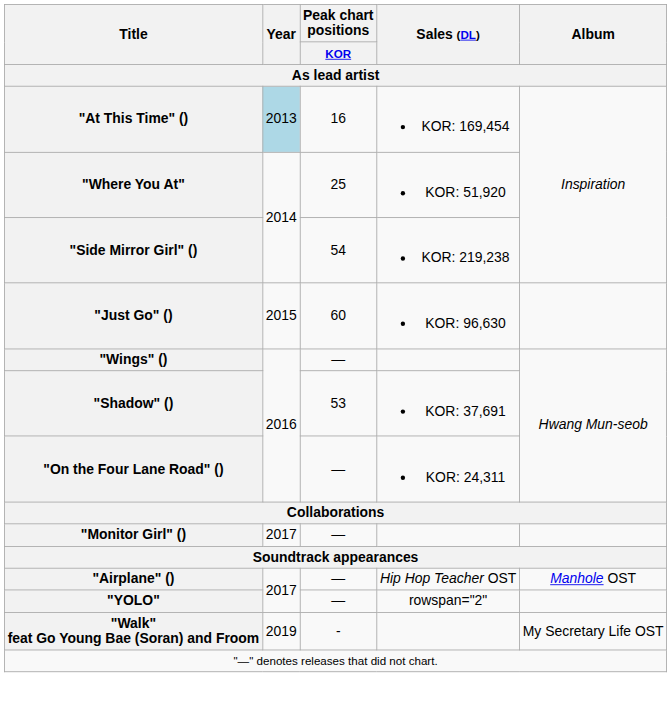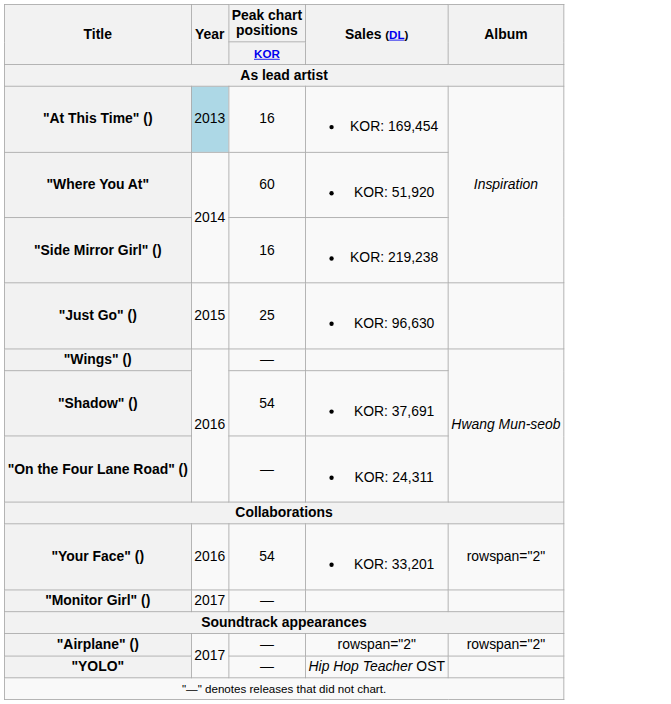"Where You At" | Peak chart positions / KOR: 25 -> 60
"Side Mirror Girl" () | Peak chart positions / KOR: 54 -> 16
"Just Go" () | Peak chart positions / KOR: 60 -> 25
"Shadow" () | Peak chart positions / KOR: 53 -> 54
+ row: "Your Face" () | 2016 | 54 | KOR: 33,201 | rowspan="2"
"Airplane" () | Sales (DL): Hip Hop Teacher OST -> rowspan="2"
"Airplane" () | Album: Manhole OST -> rowspan="2"
"YOLO" | Sales (DL): rowspan="2" -> Hip Hop Teacher OST
- row: "Walk" feat Go Young Bae (Soran) and Froom | 2019 | - | My Secretary Life OST
